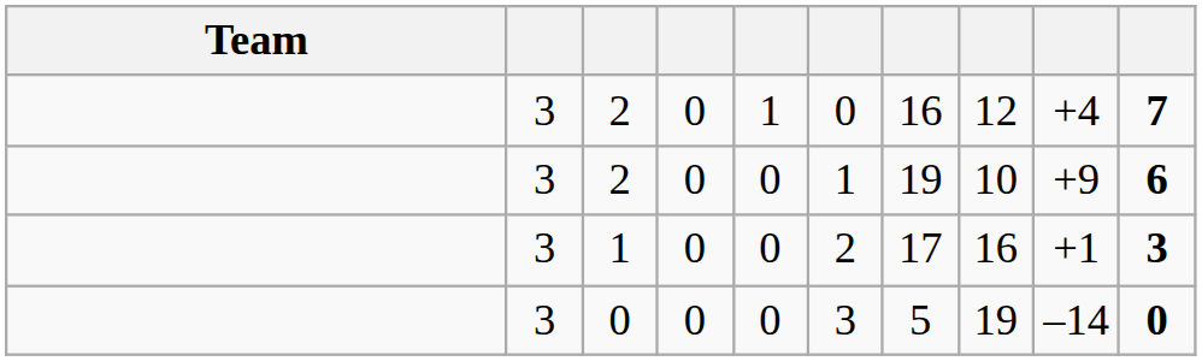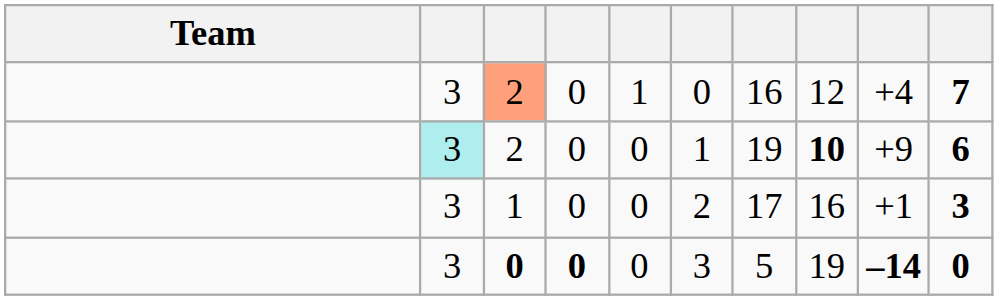row 2 | column 3: no background -> lightsalmon background
row 3 | column 2: no background -> paleturquoise background
row 3 | column 8: normal -> bold
row 5 | column 3: normal -> bold
row 5 | column 4: normal -> bold
row 5 | column 9: normal -> bold
